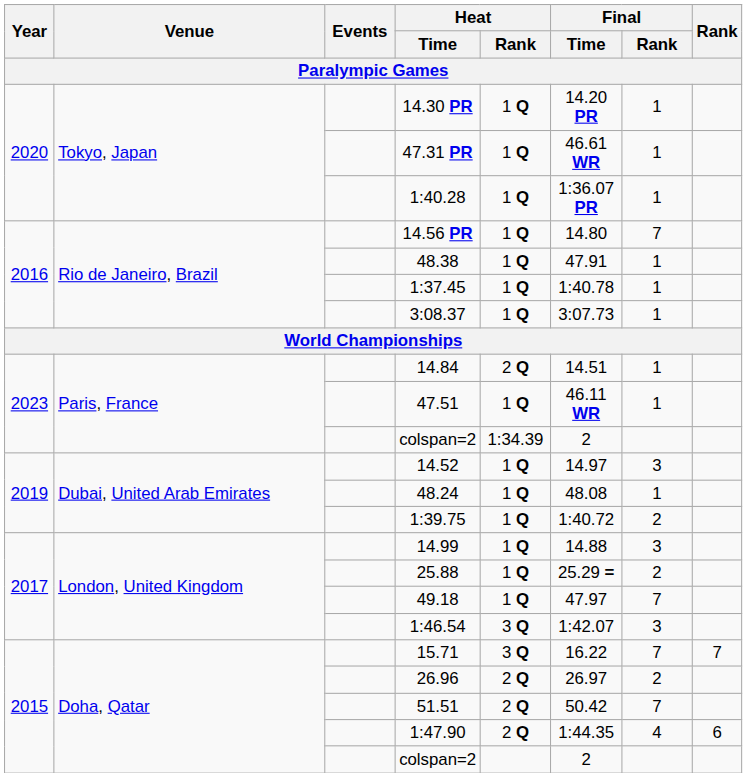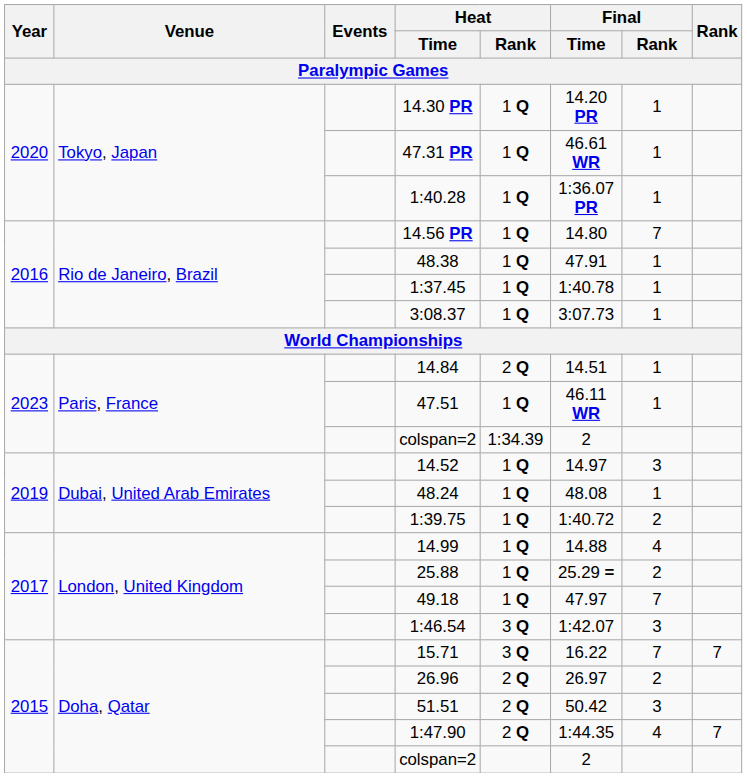14.99 | Final / Rank: 3 -> 4
51.51 | Final / Rank: 7 -> 3
1:47.90 | Rank: 6 -> 7
